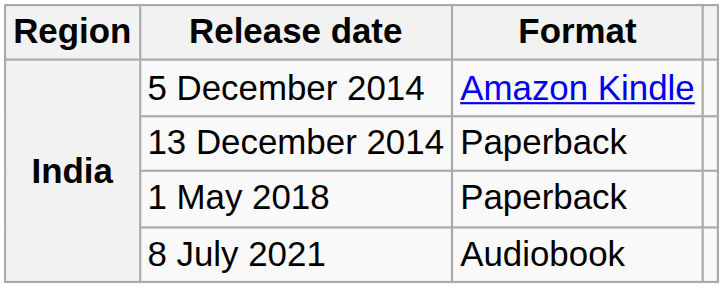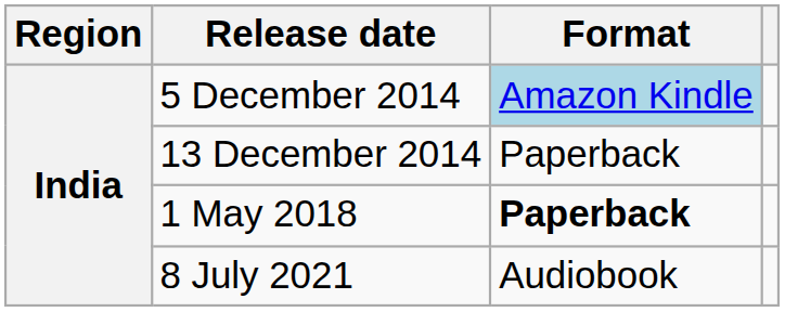5 December 2014 | Format: no background -> lightblue background
1 May 2018 | Format: normal -> bold
